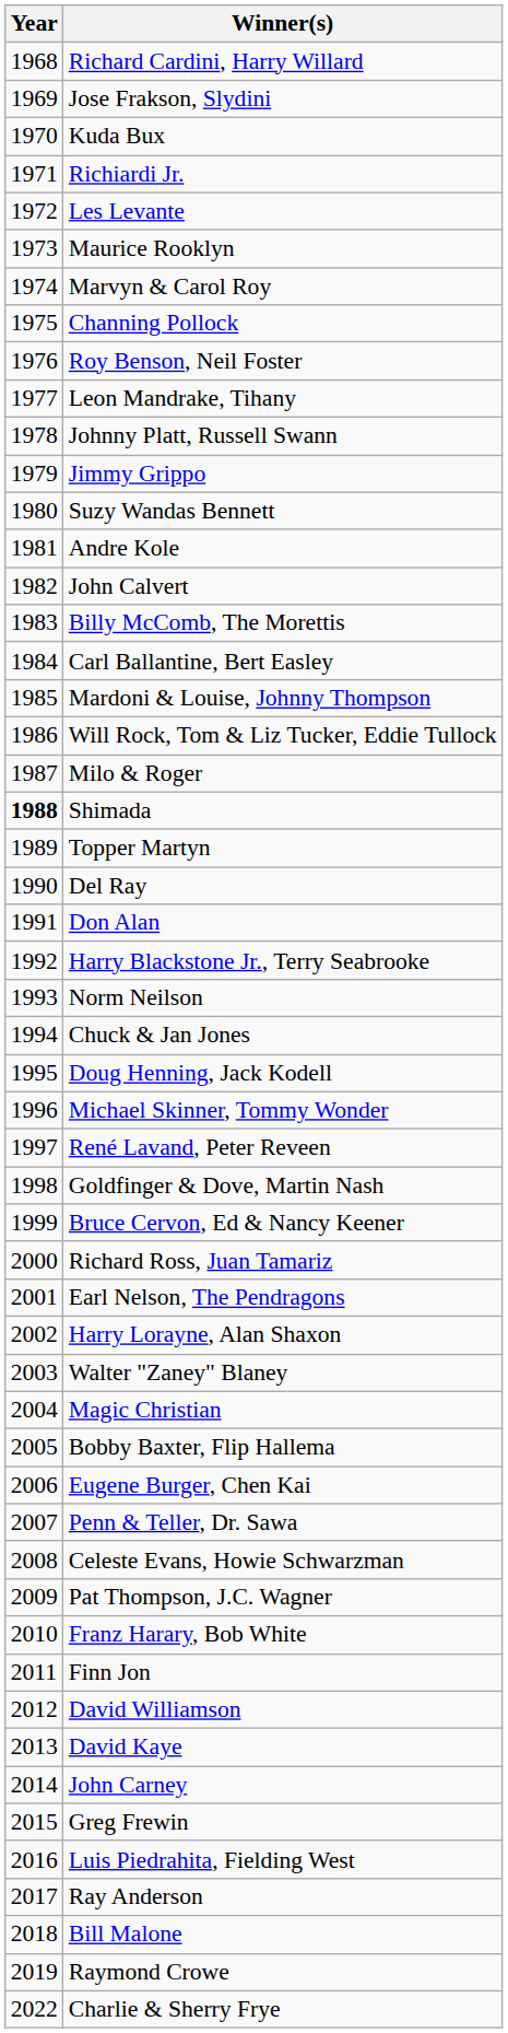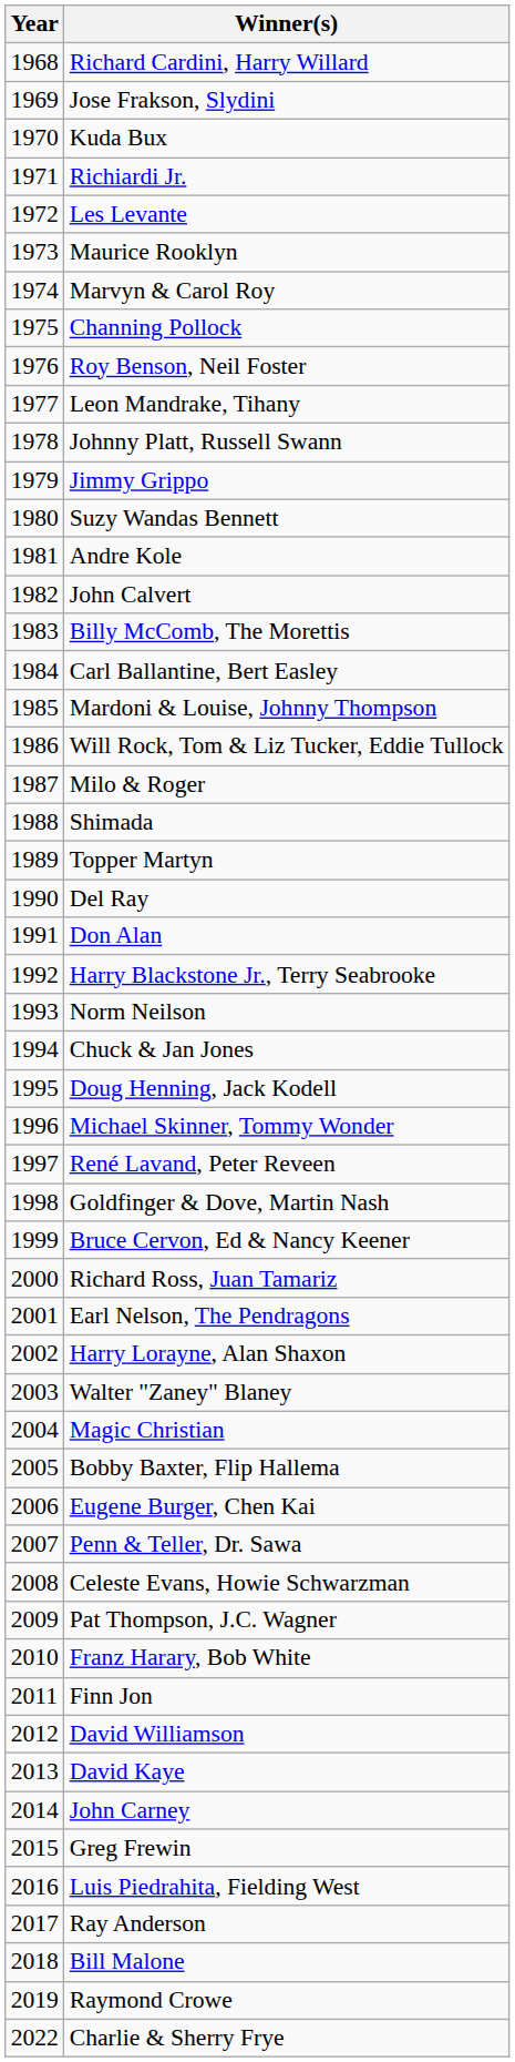Shimada | Year: bold -> normal
